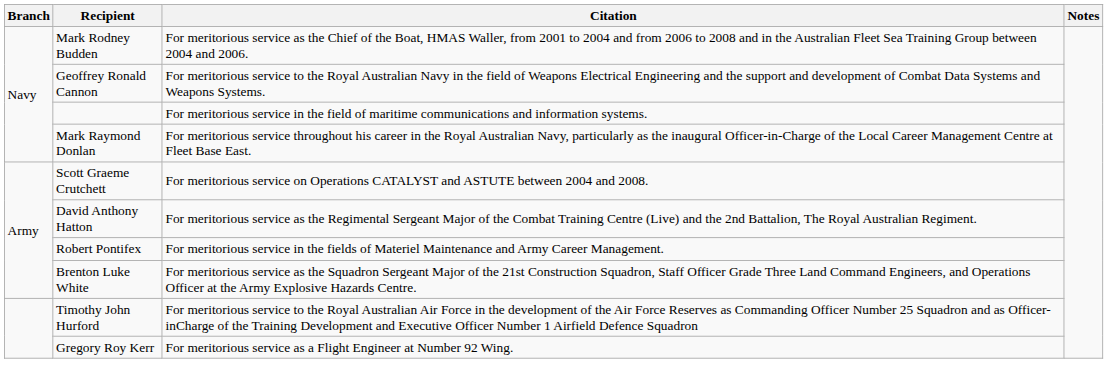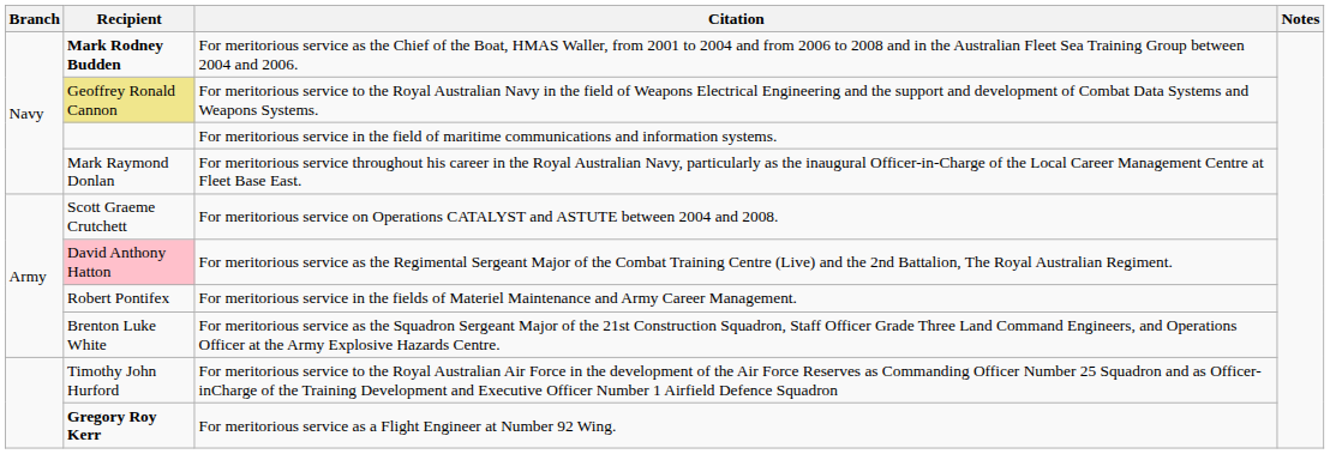Mark Rodney Budden | Recipient: normal -> bold
Geoffrey Ronald Cannon | Recipient: no background -> khaki background
David Anthony Hatton | Recipient: no background -> pink background
Gregory Roy Kerr | Recipient: normal -> bold
